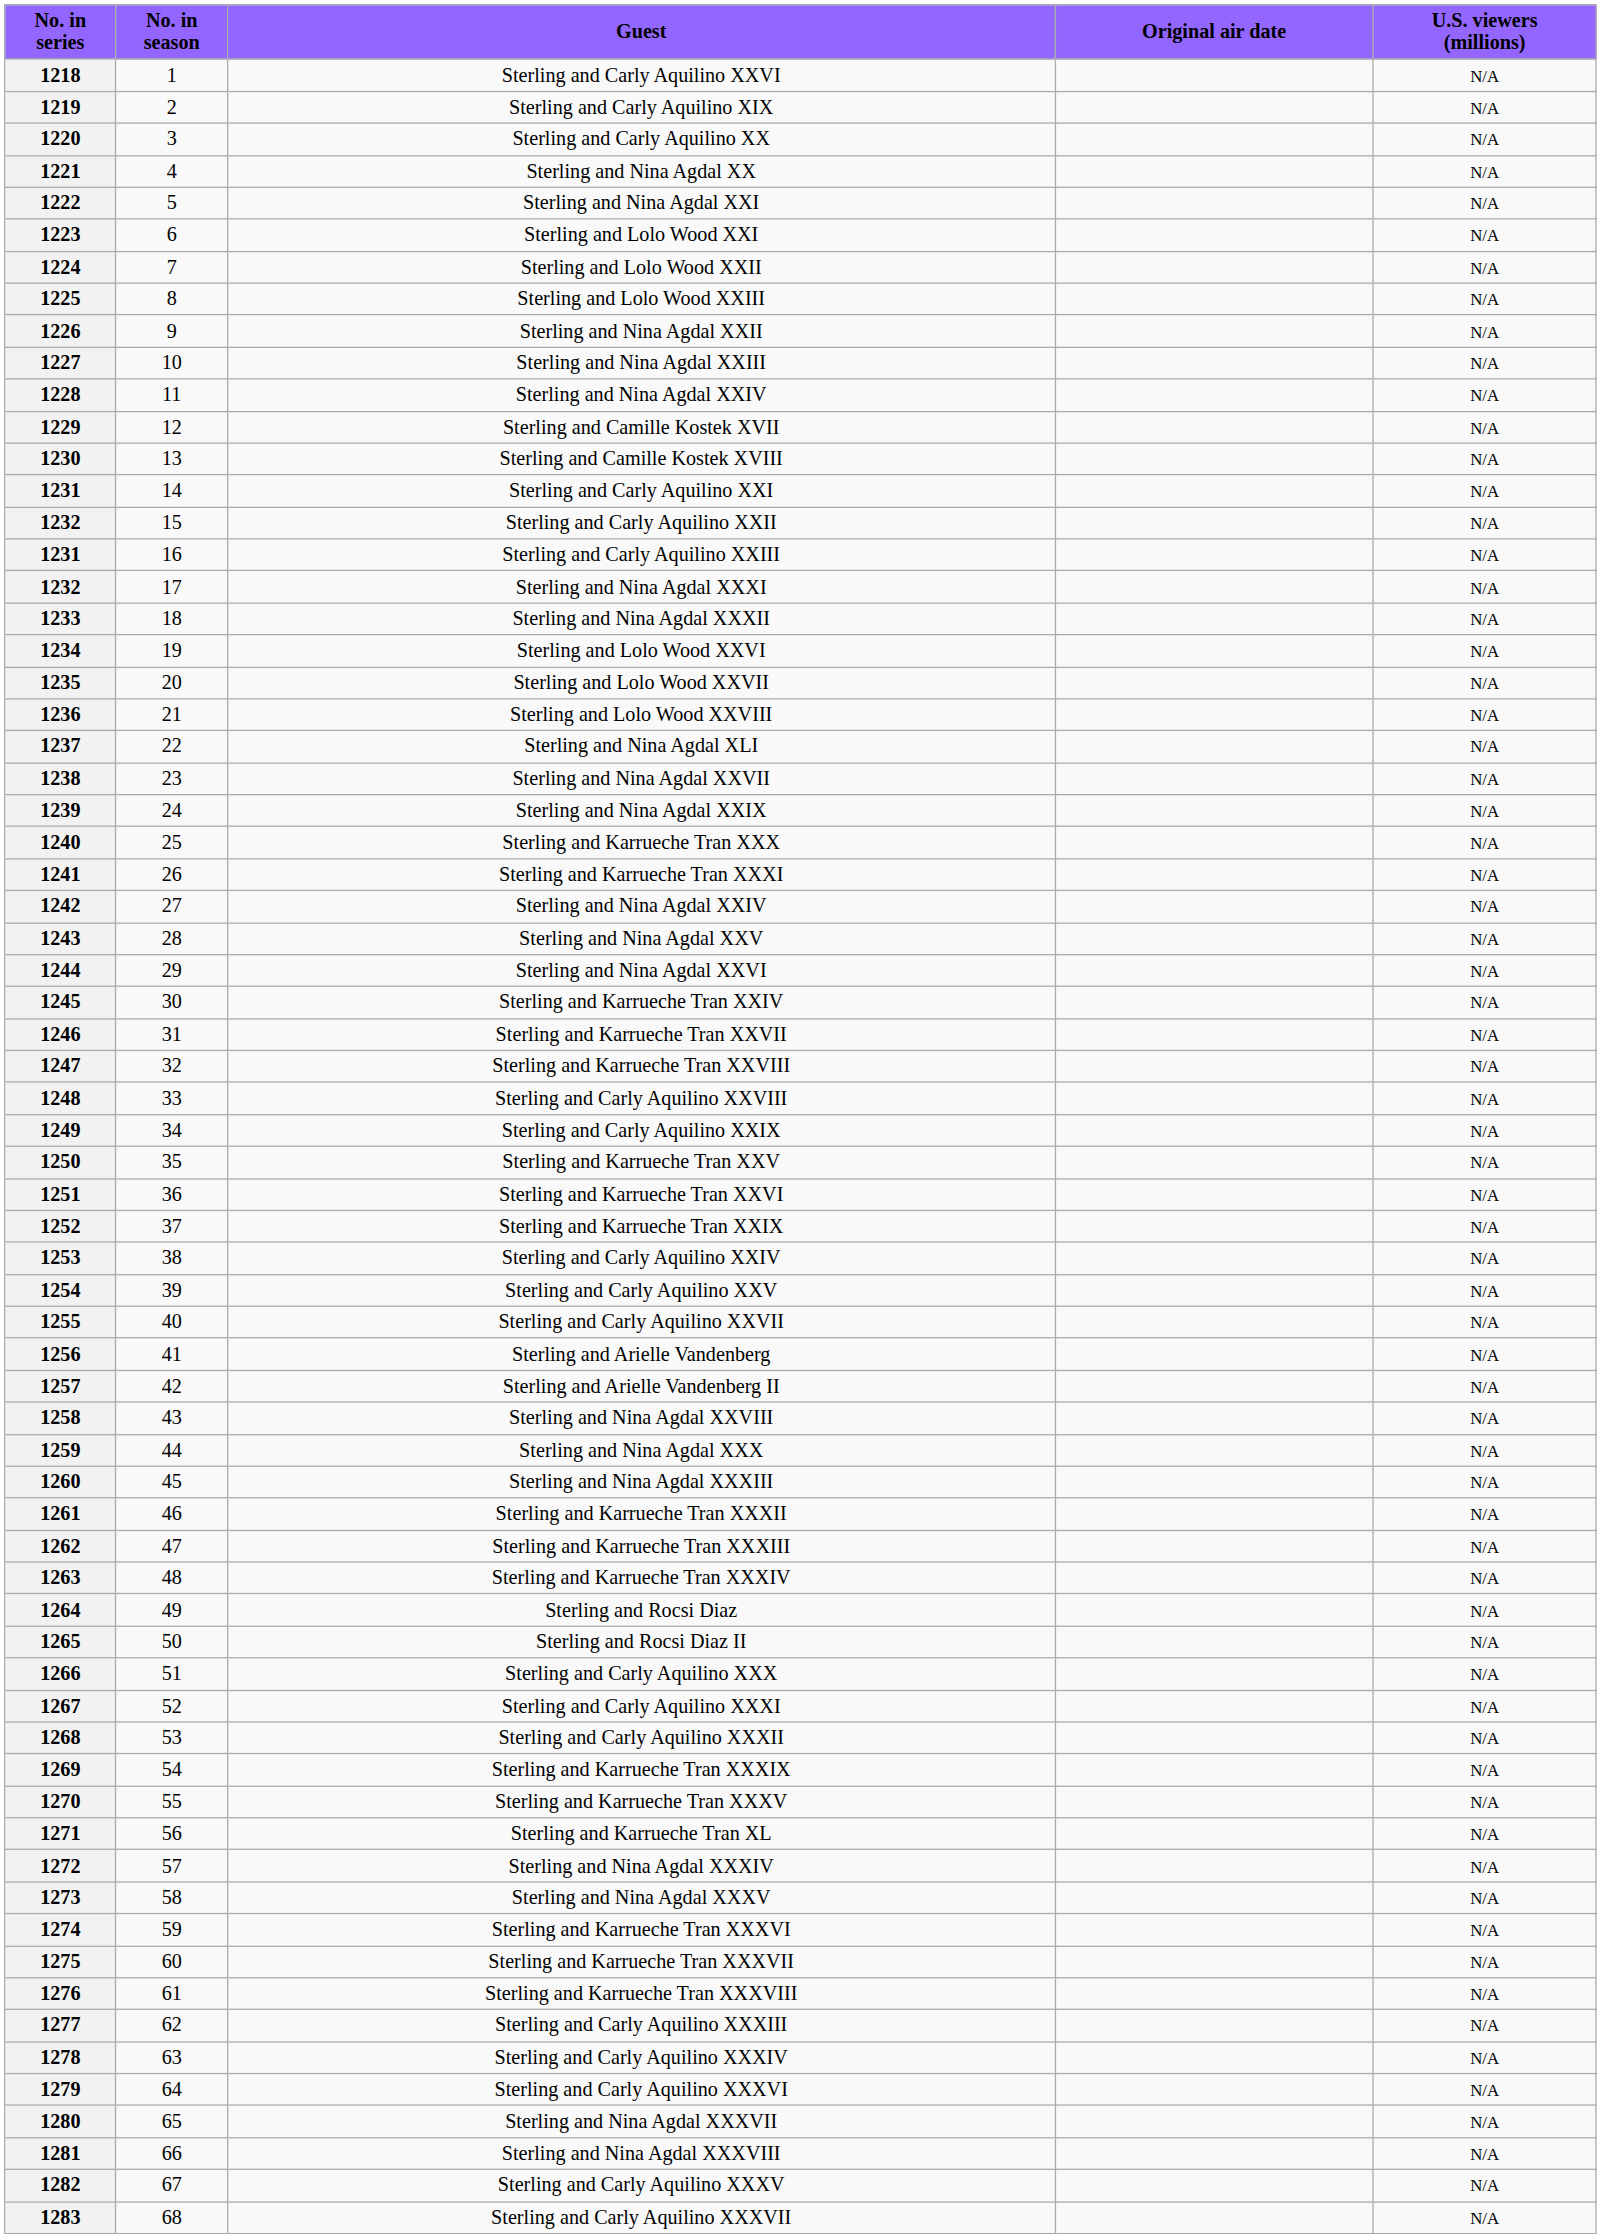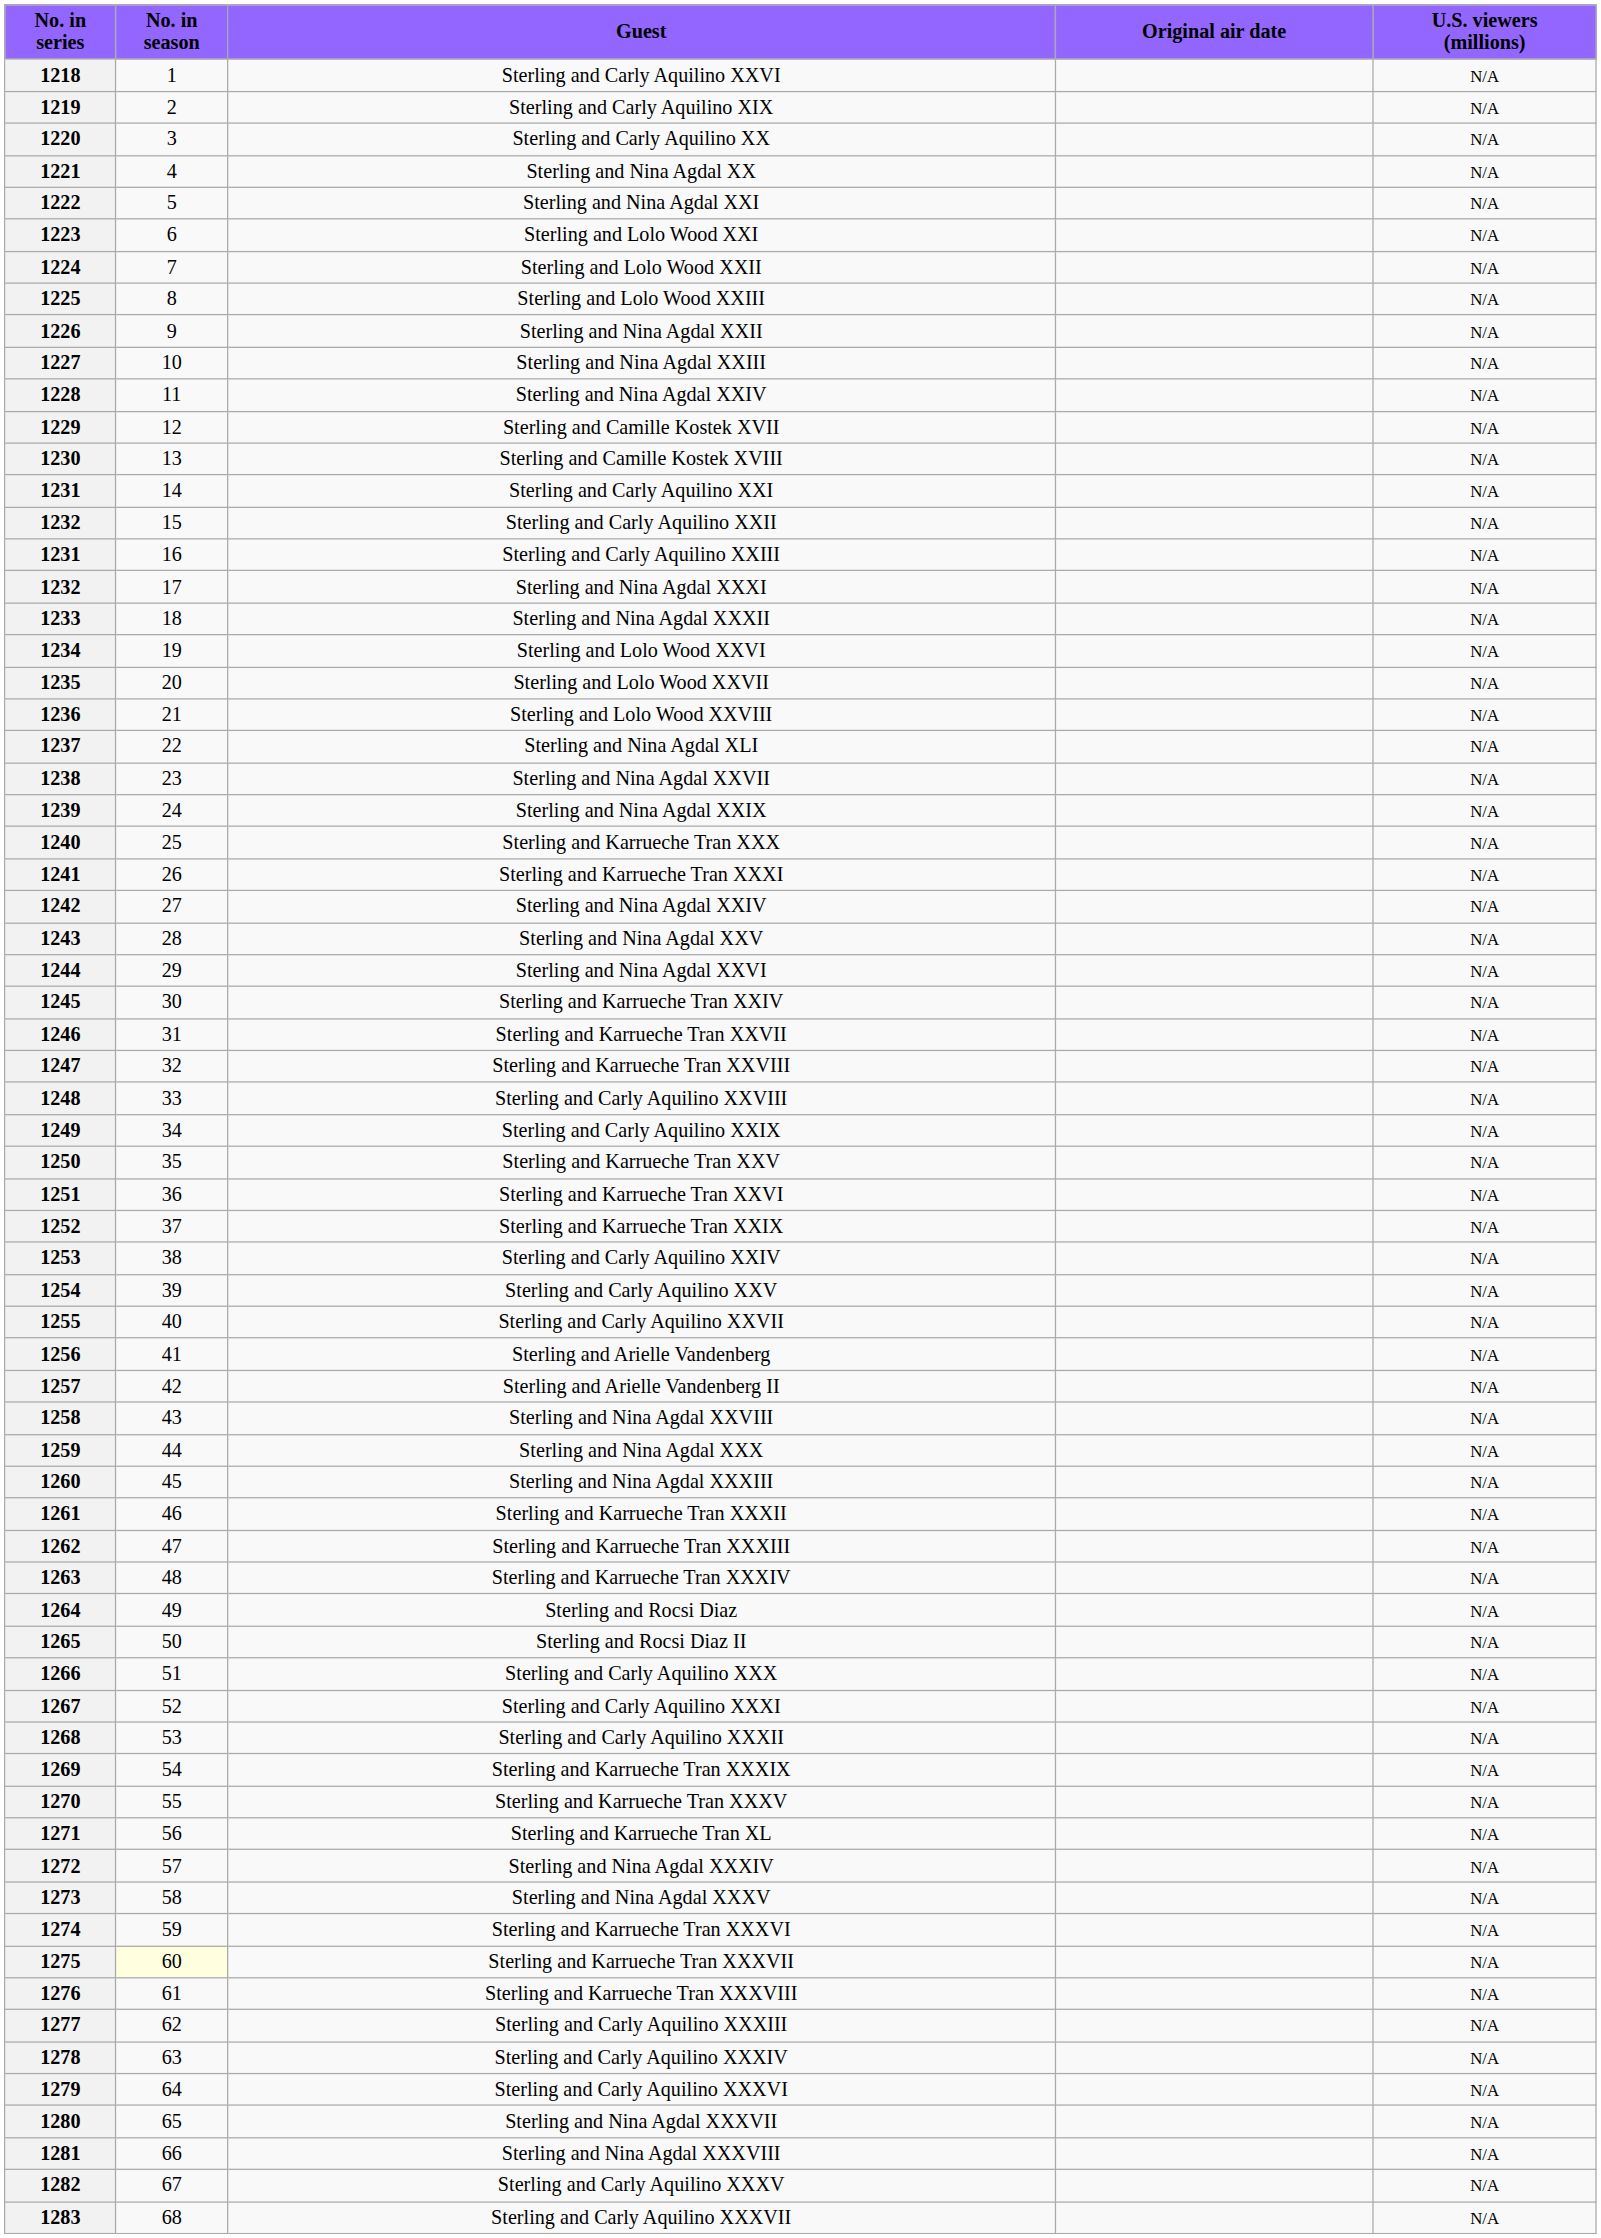1275 | No. in season: no background -> lightyellow background
